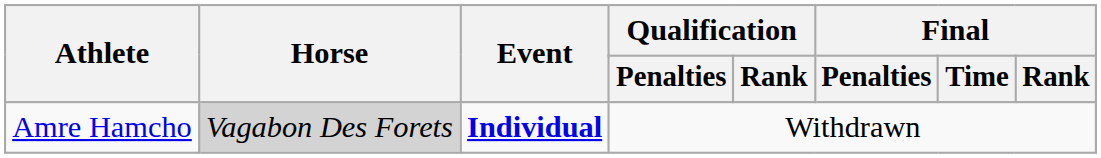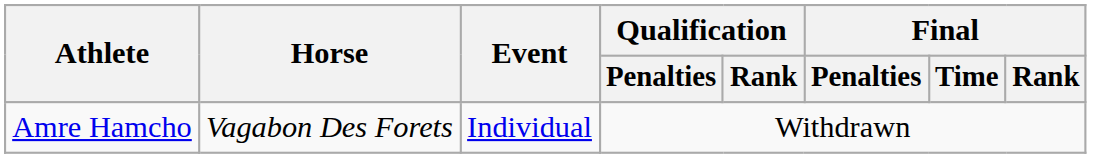Amre Hamcho | Horse: lightgrey background -> no background
Amre Hamcho | Event: bold -> normal
